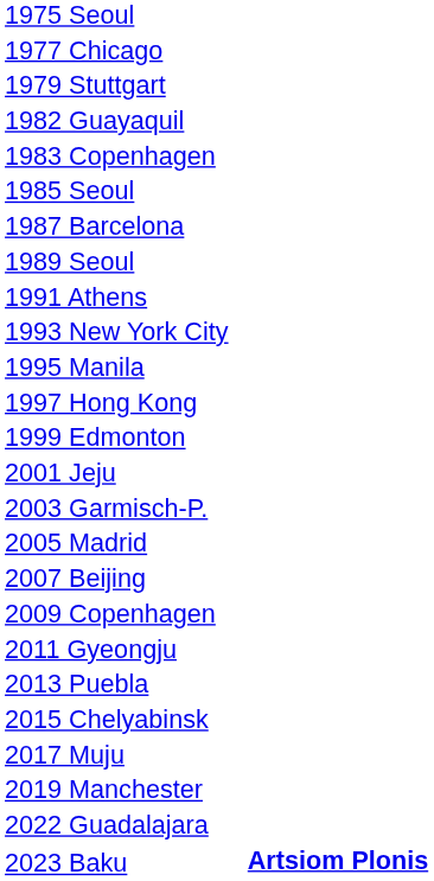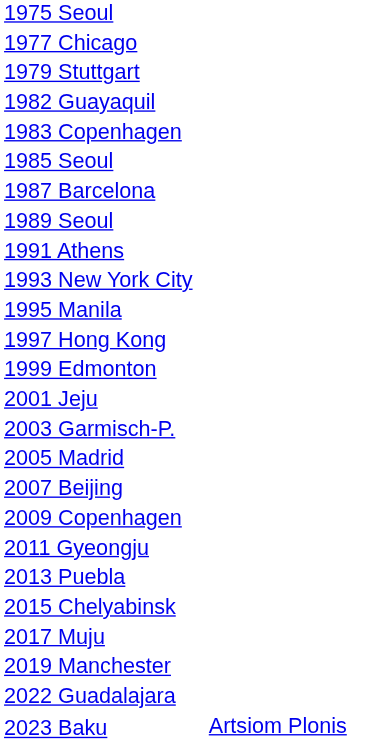2023 Baku / Artsiom Plonis | column 2: bold -> normal
